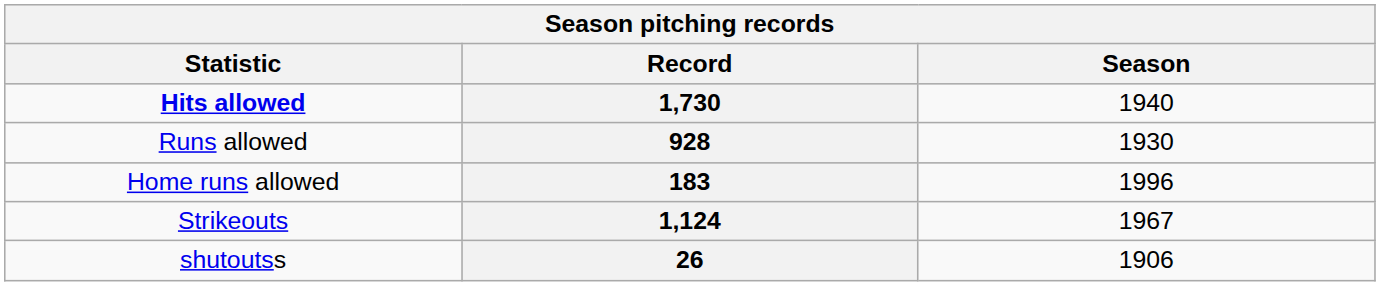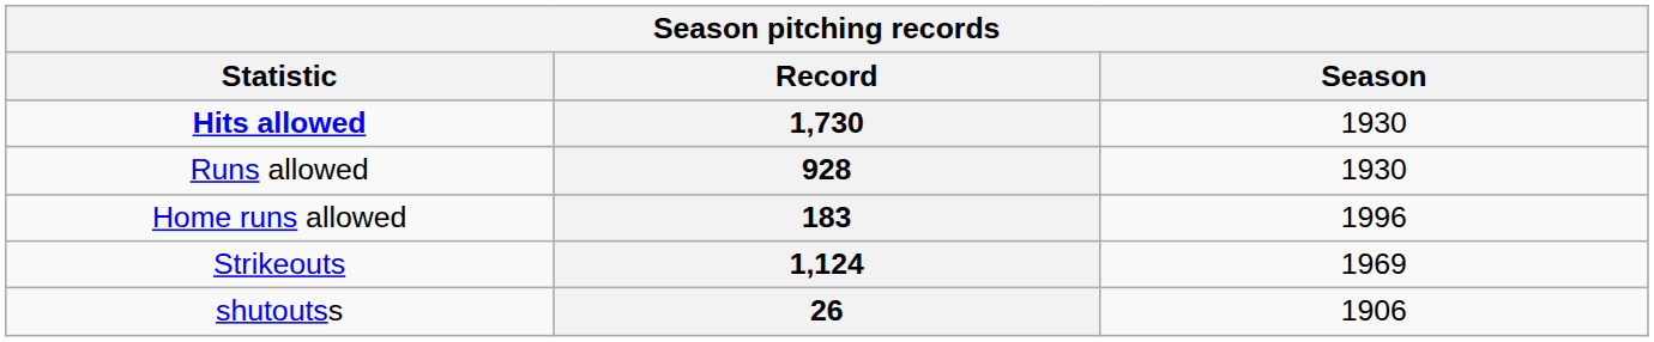1,730 | Season: 1940 -> 1930
1,124 | Season: 1967 -> 1969
